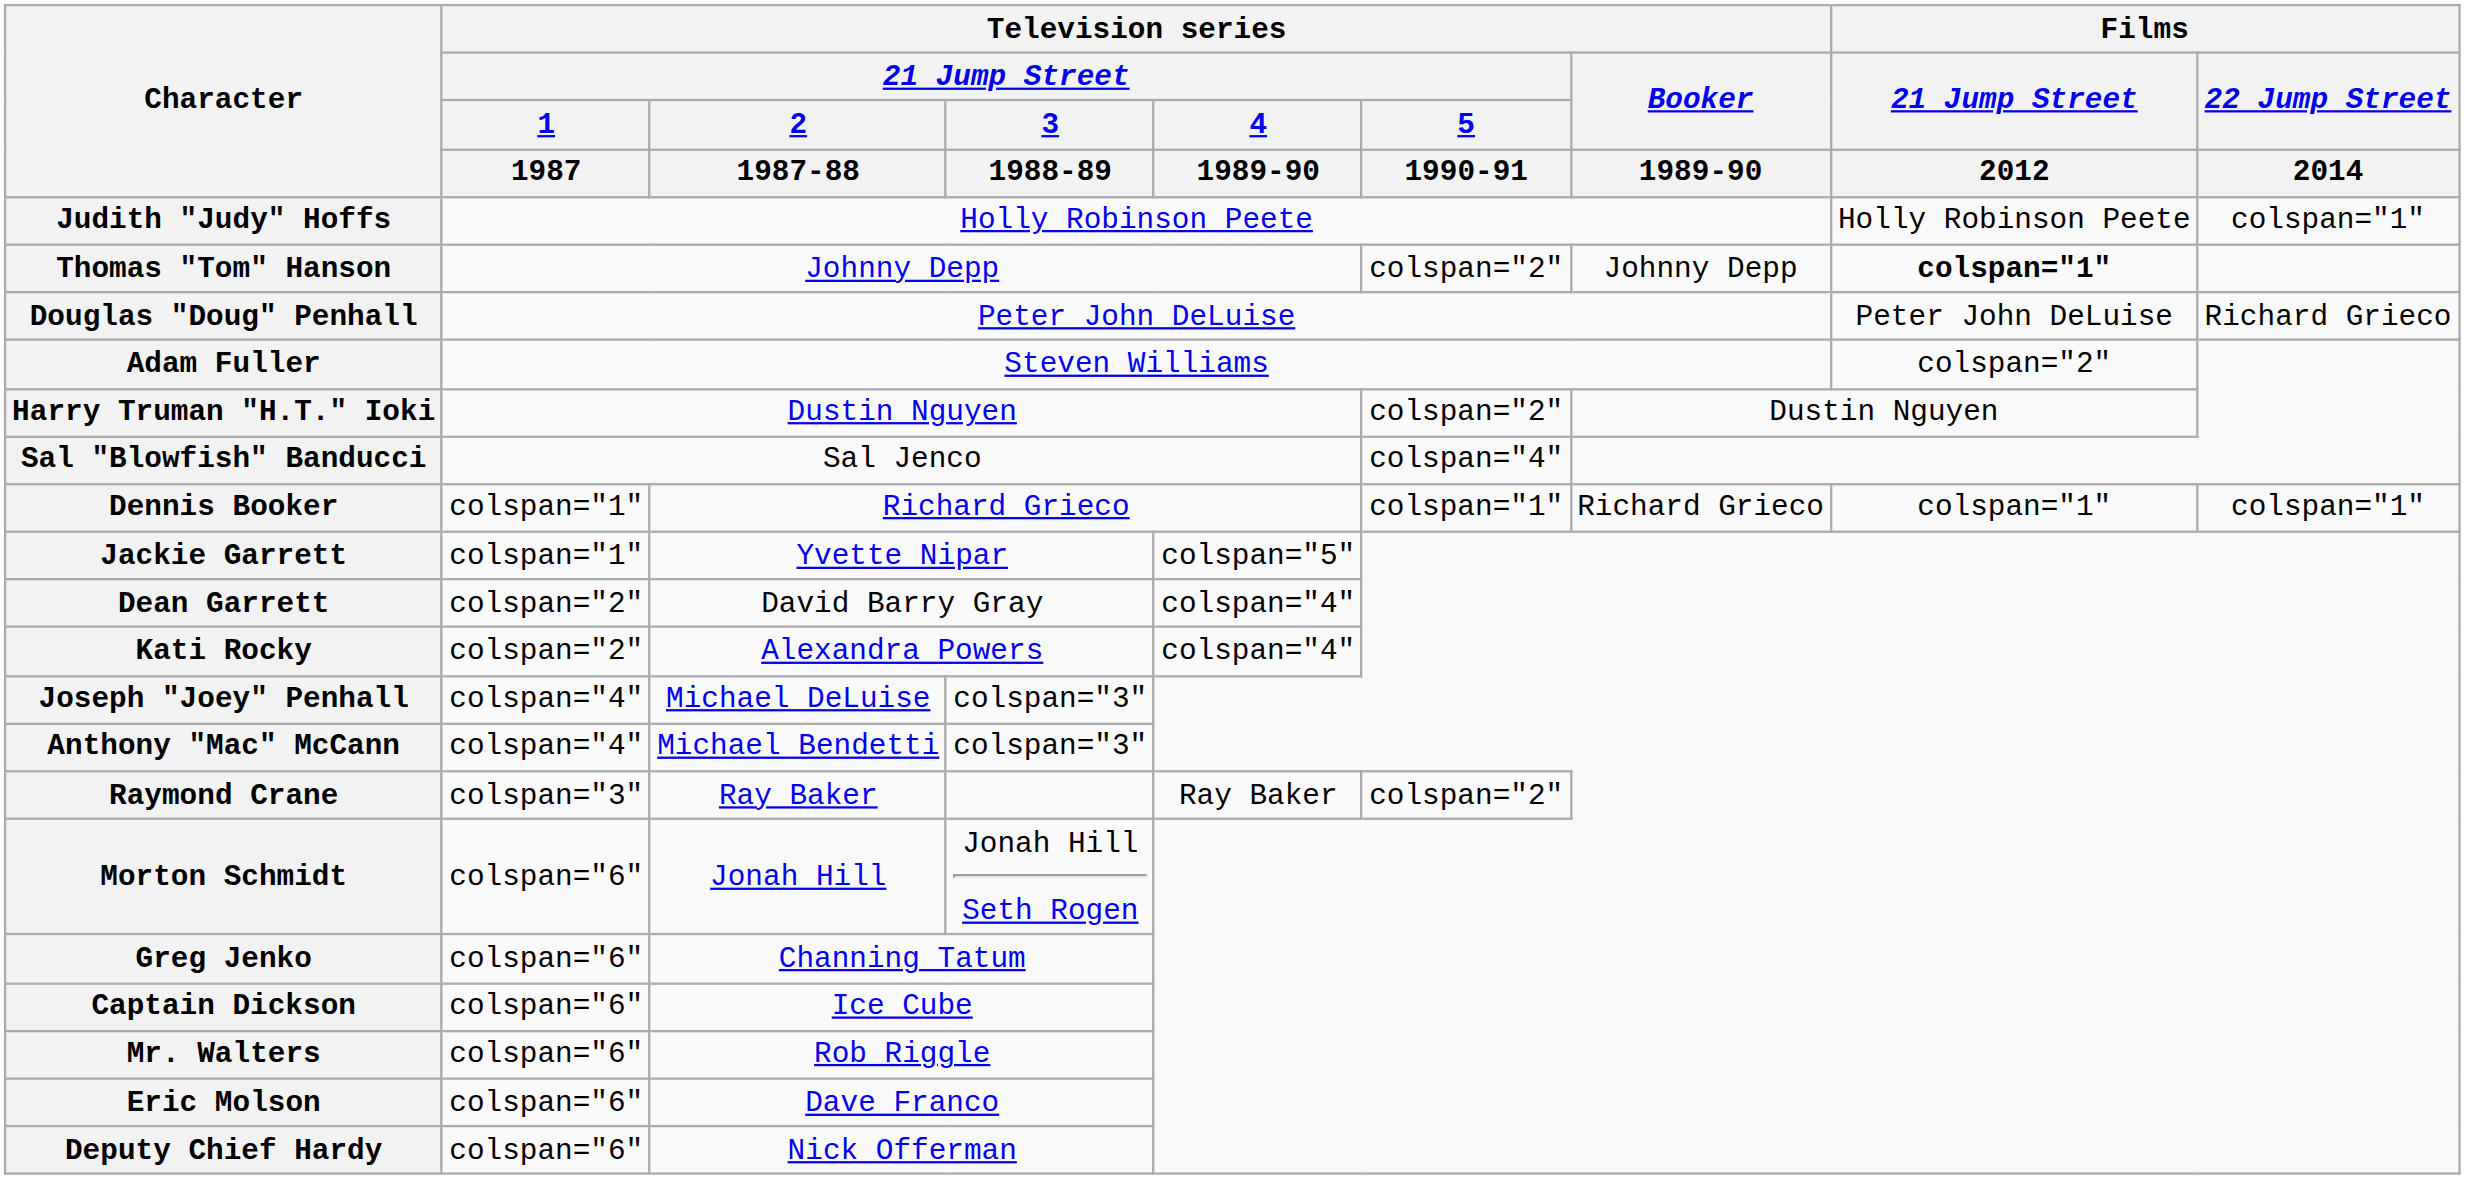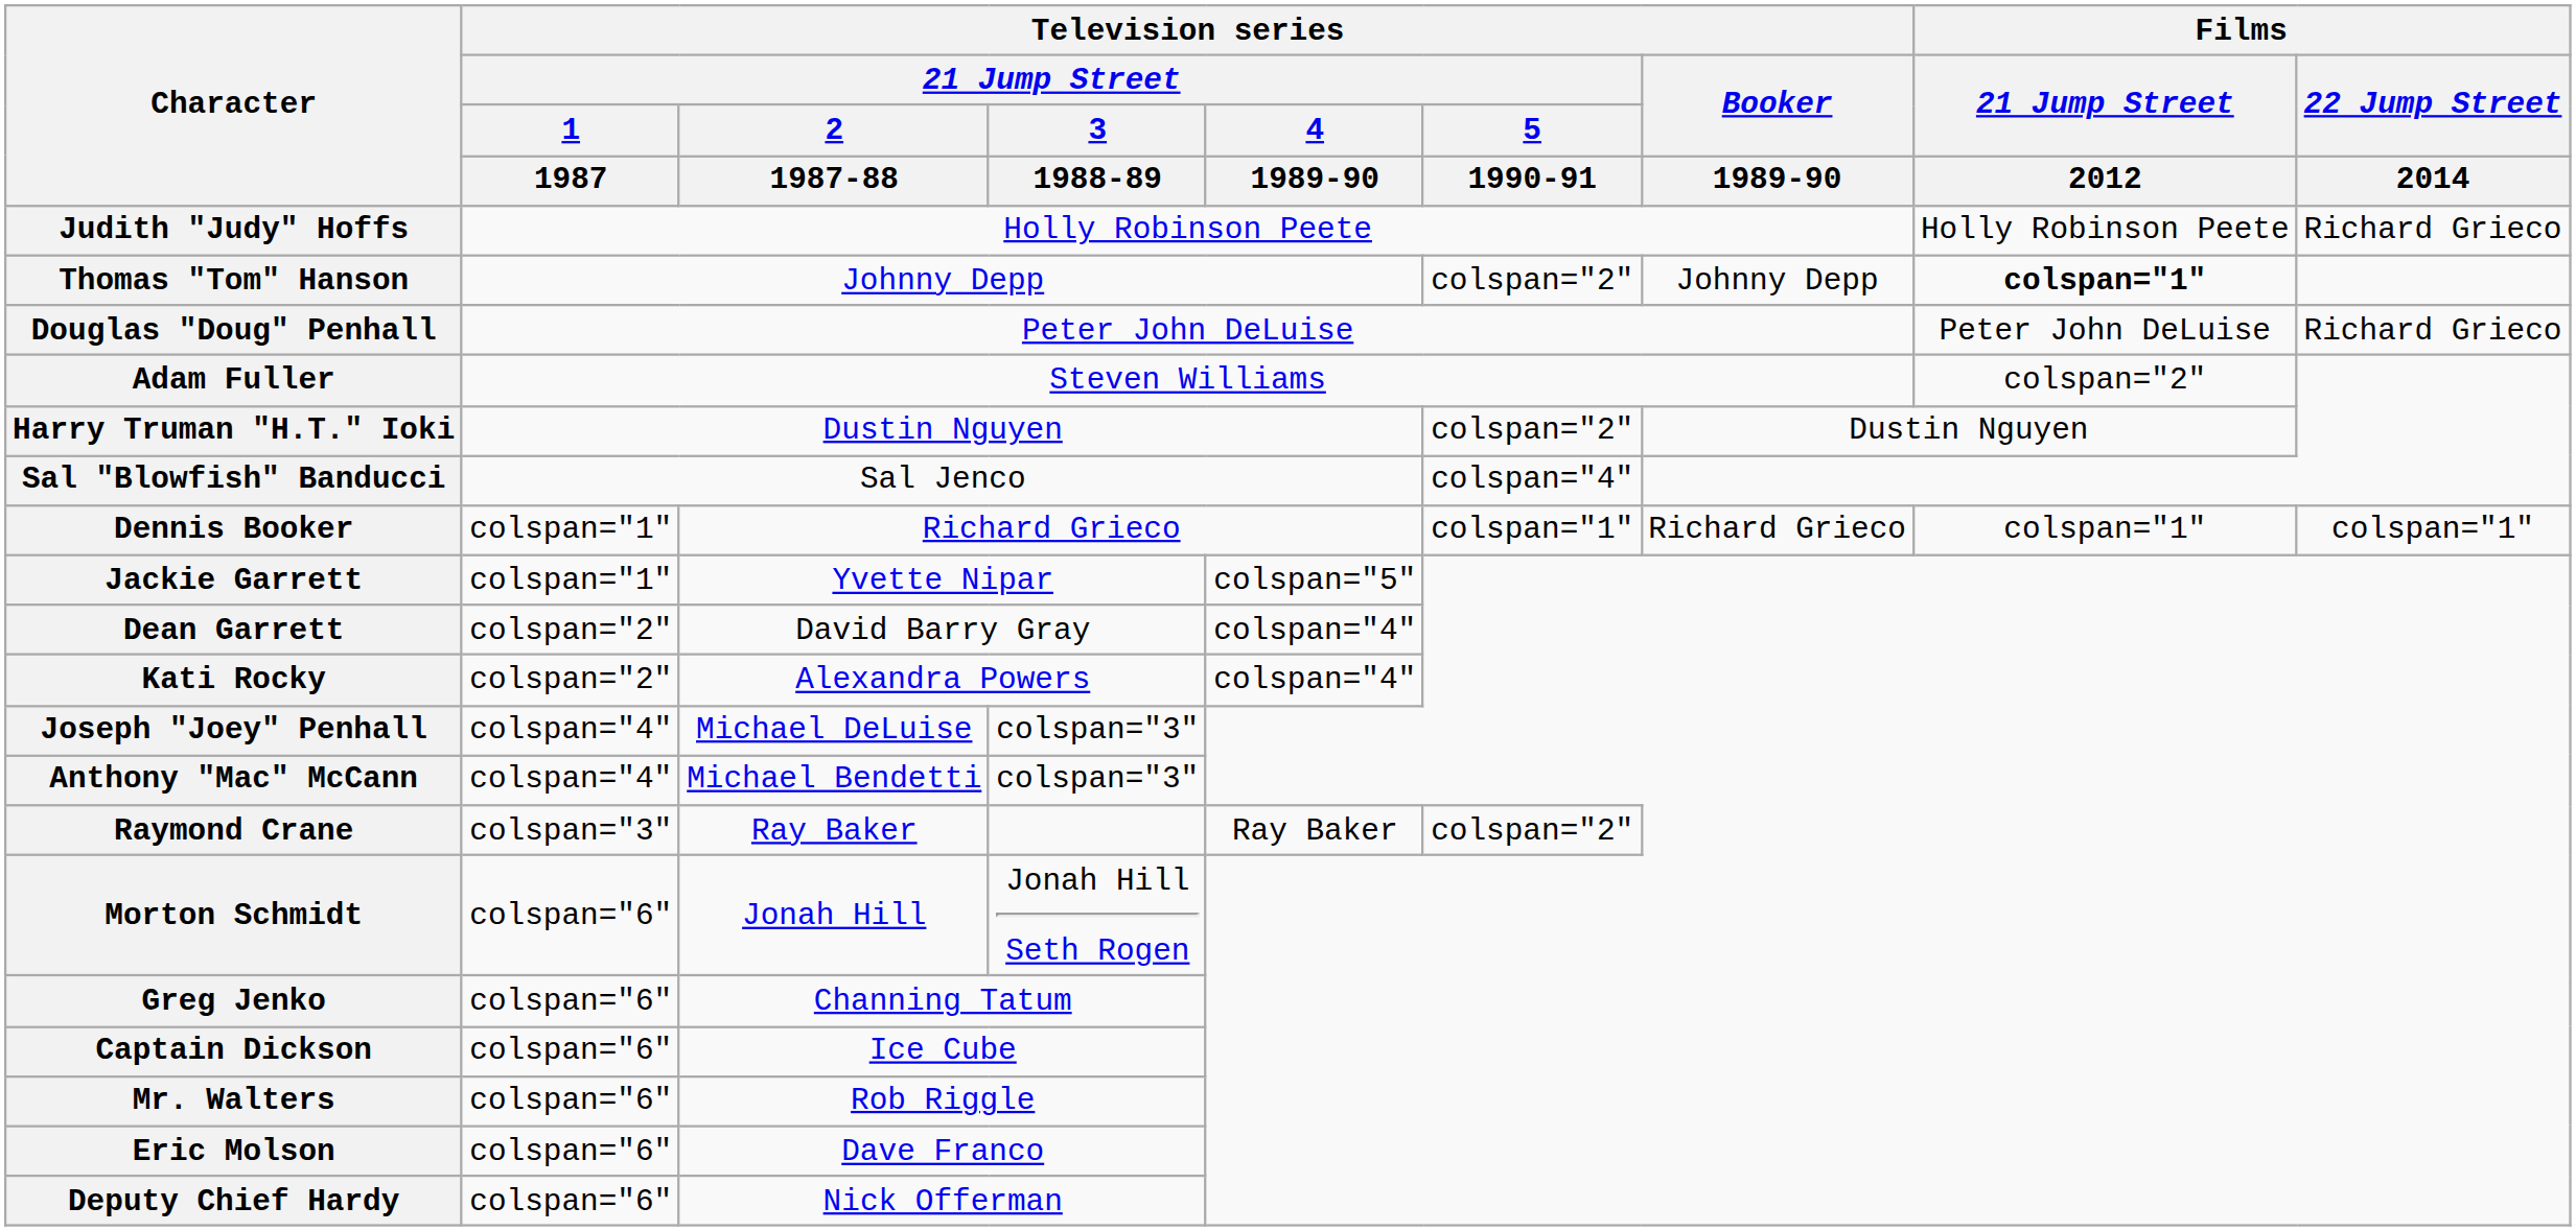Judith "Judy" Hoffs | Films / 22 Jump Street / 2014: colspan="1" -> Richard Grieco
